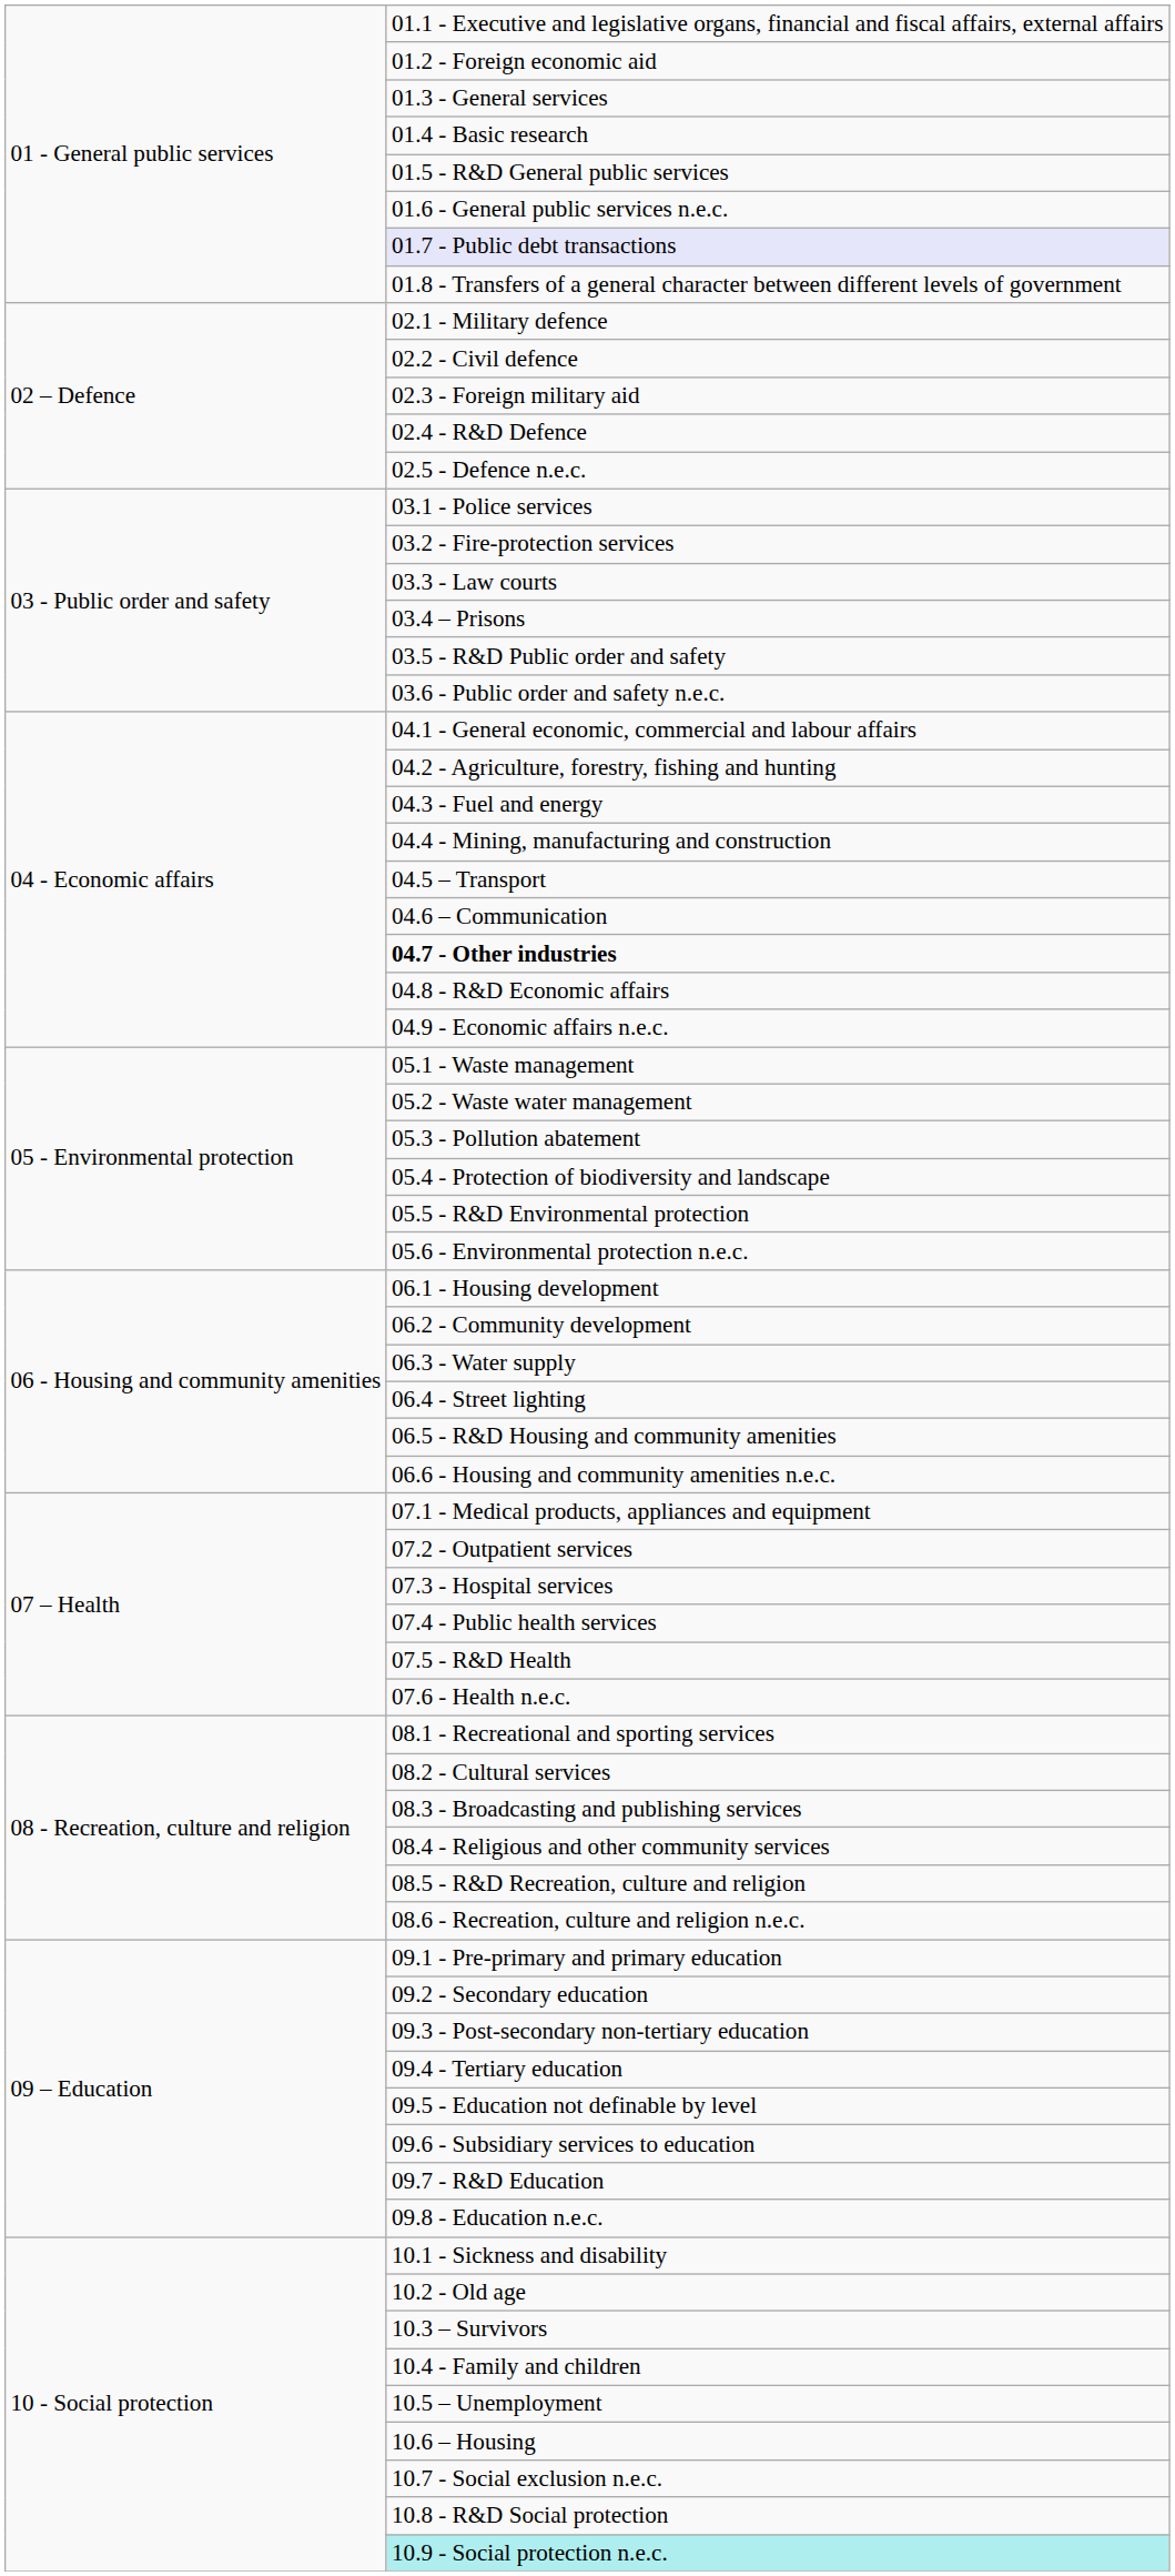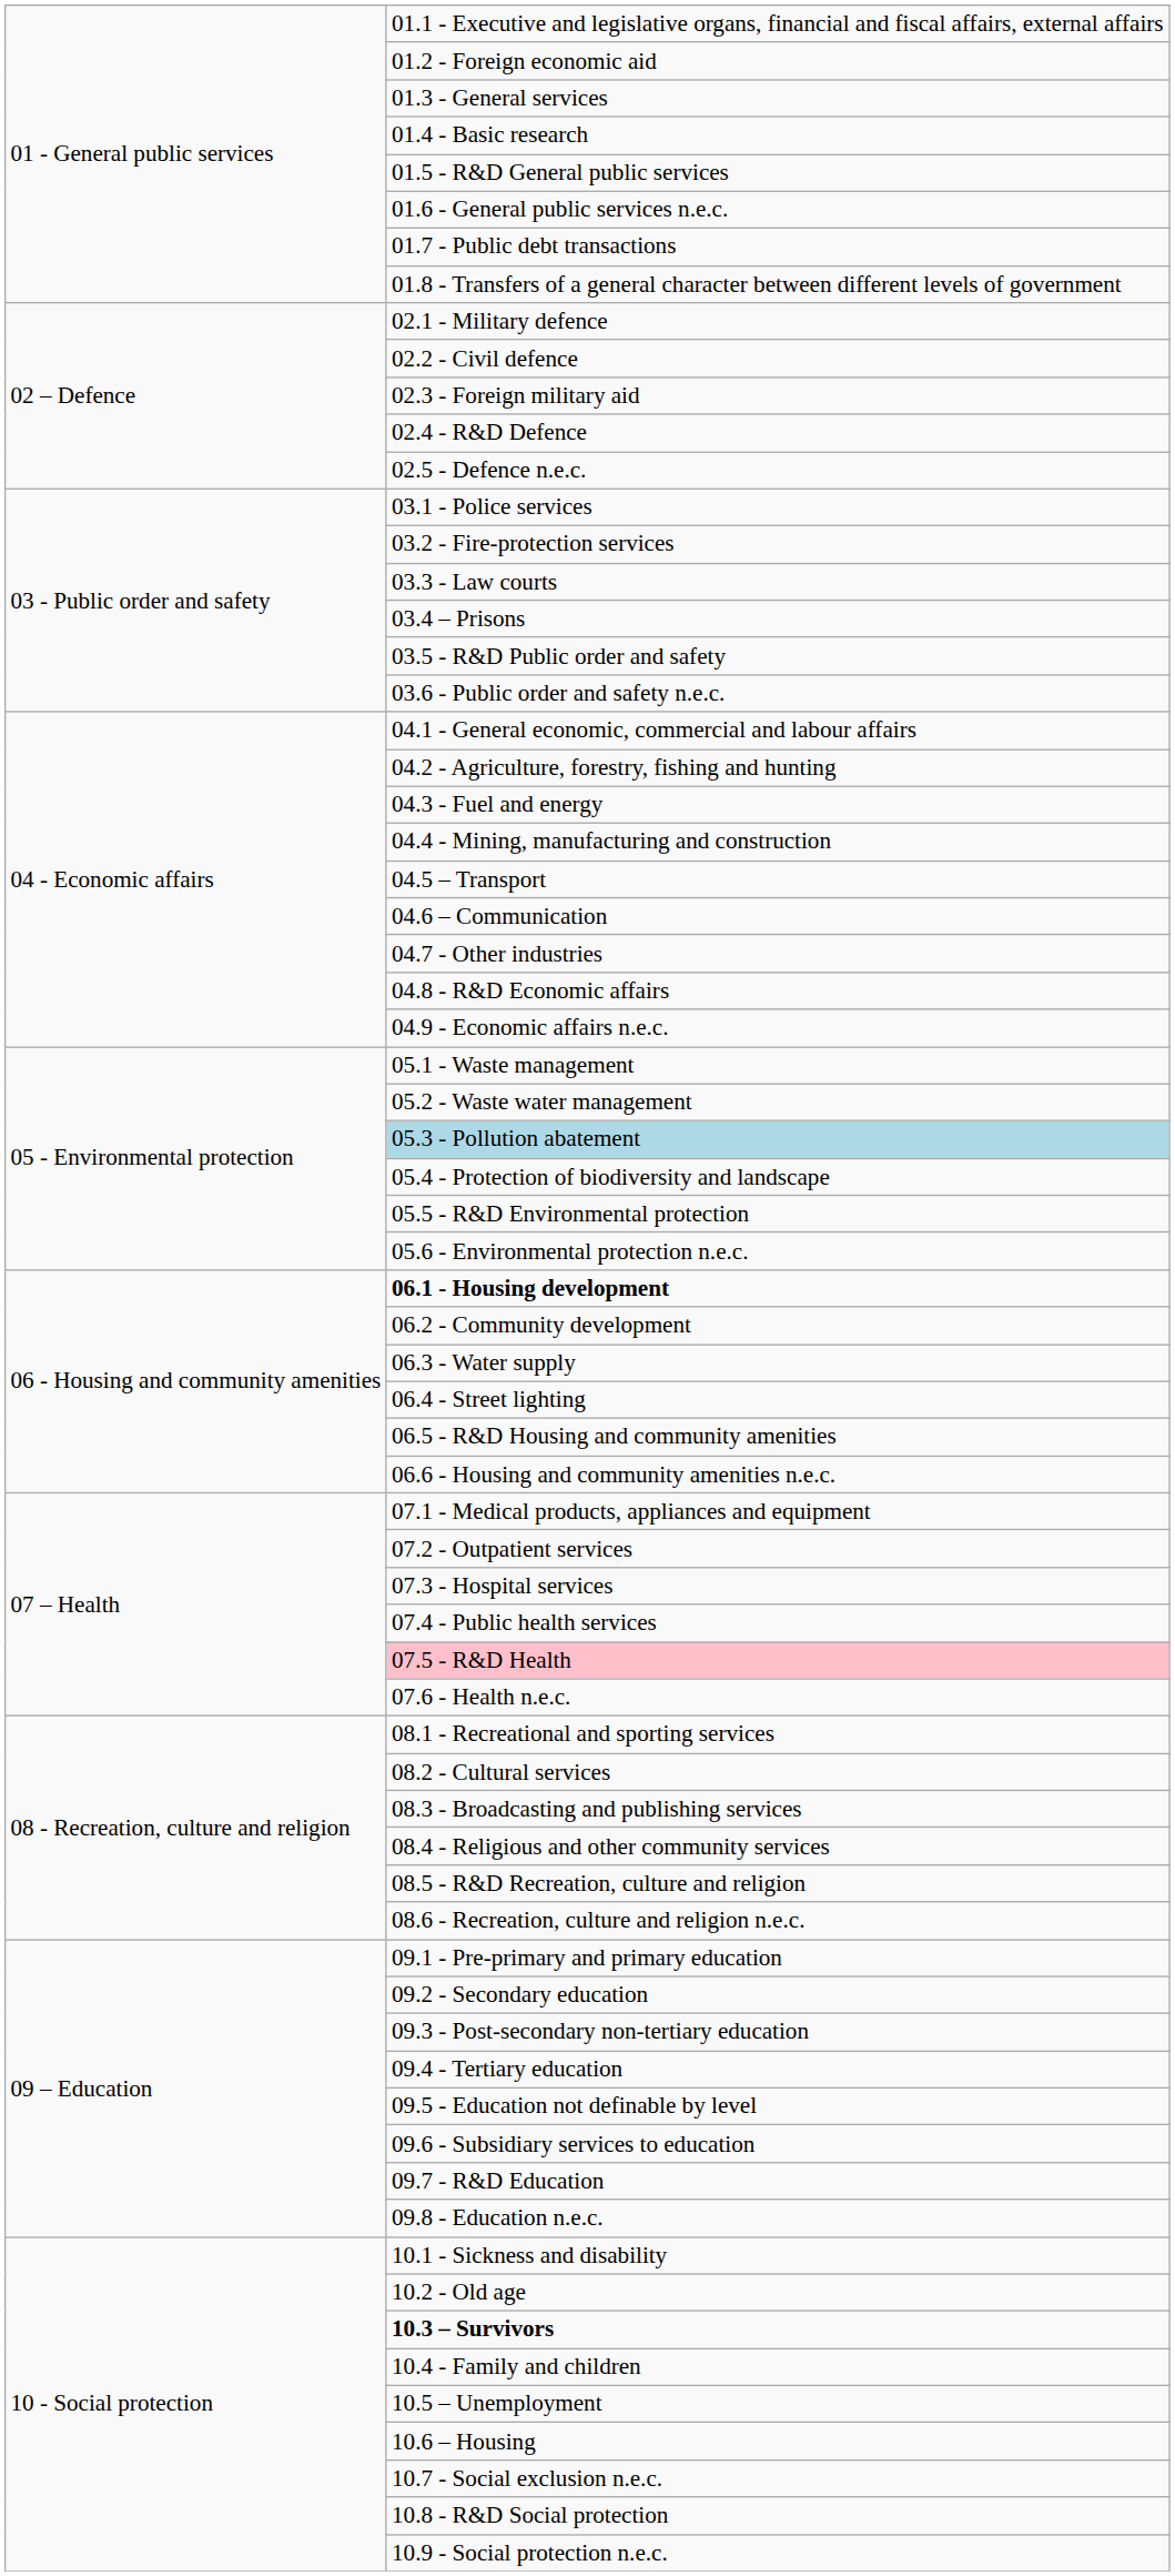01.7 - Public debt transactions | column 2: lavender background -> no background
04.7 - Other industries | column 2: bold -> normal
05.3 - Pollution abatement | column 2: no background -> lightblue background
06.1 - Housing development | column 2: normal -> bold
07.5 - R&D Health | column 2: no background -> pink background
10.3 – Survivors | column 2: normal -> bold
10.9 - Social protection n.e.c. | column 2: paleturquoise background -> no background
